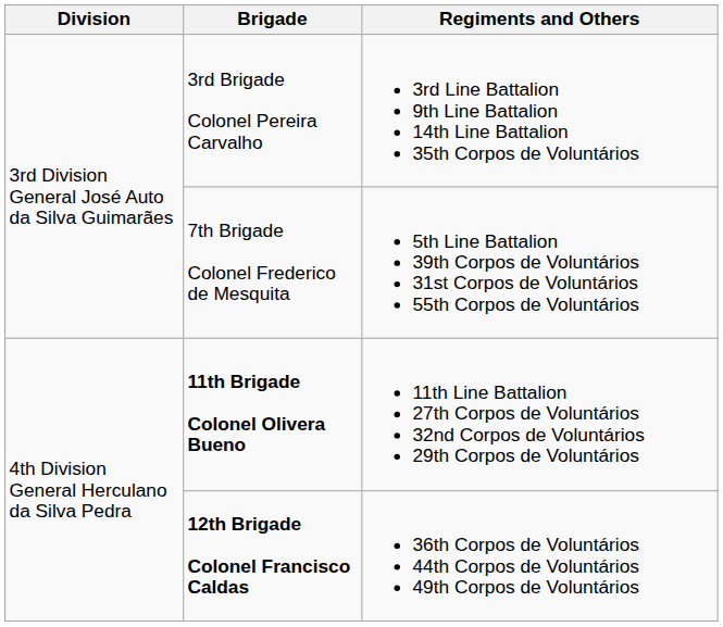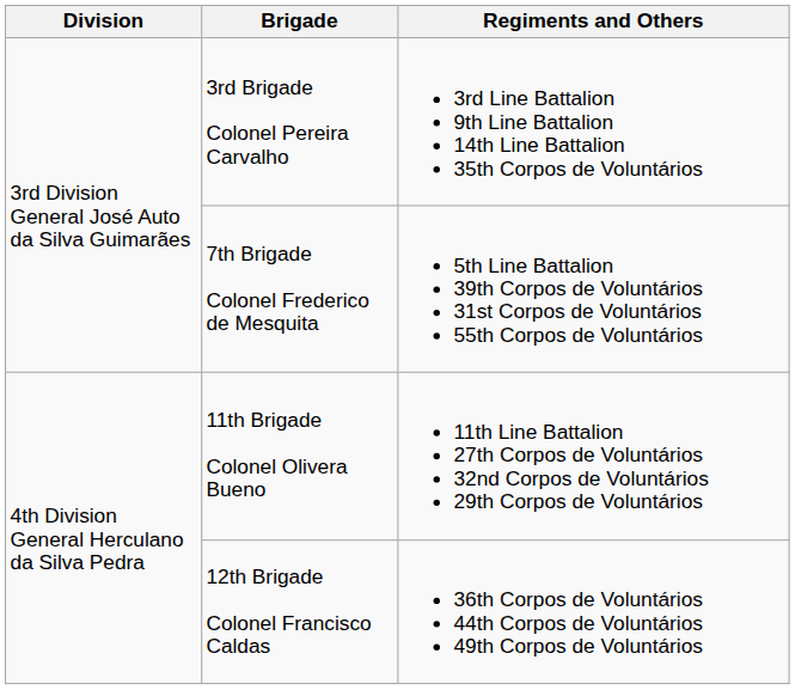11th Brigade Colonel Olivera Bueno | Brigade: bold -> normal
12th Brigade Colonel Francisco Caldas | Brigade: bold -> normal
